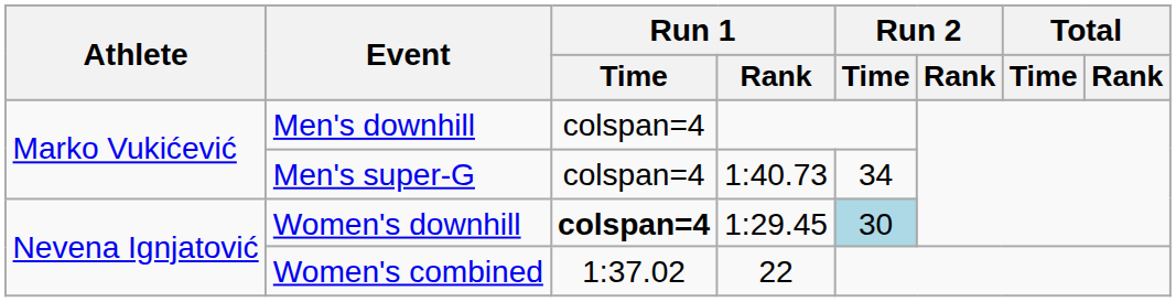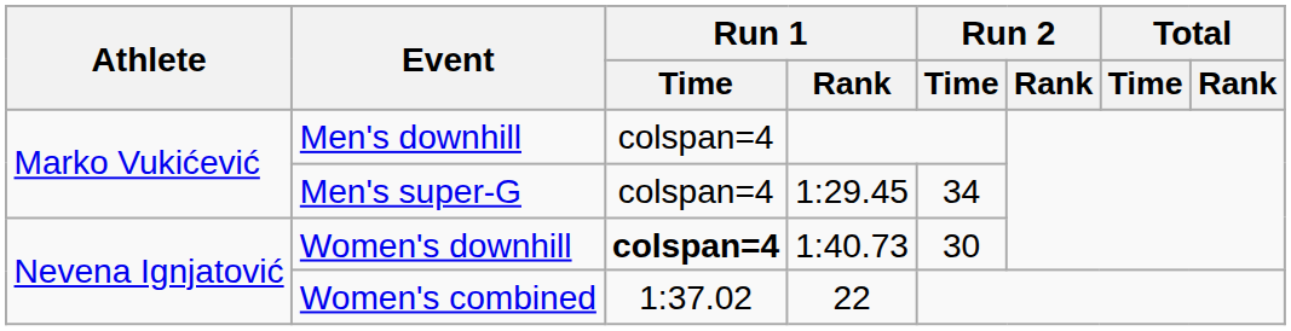Men's super-G | Run 1 / Rank: 1:40.73 -> 1:29.45
Women's downhill | Run 1 / Rank: 1:29.45 -> 1:40.73
Women's downhill | Run 2 / Time: lightblue background -> no background
